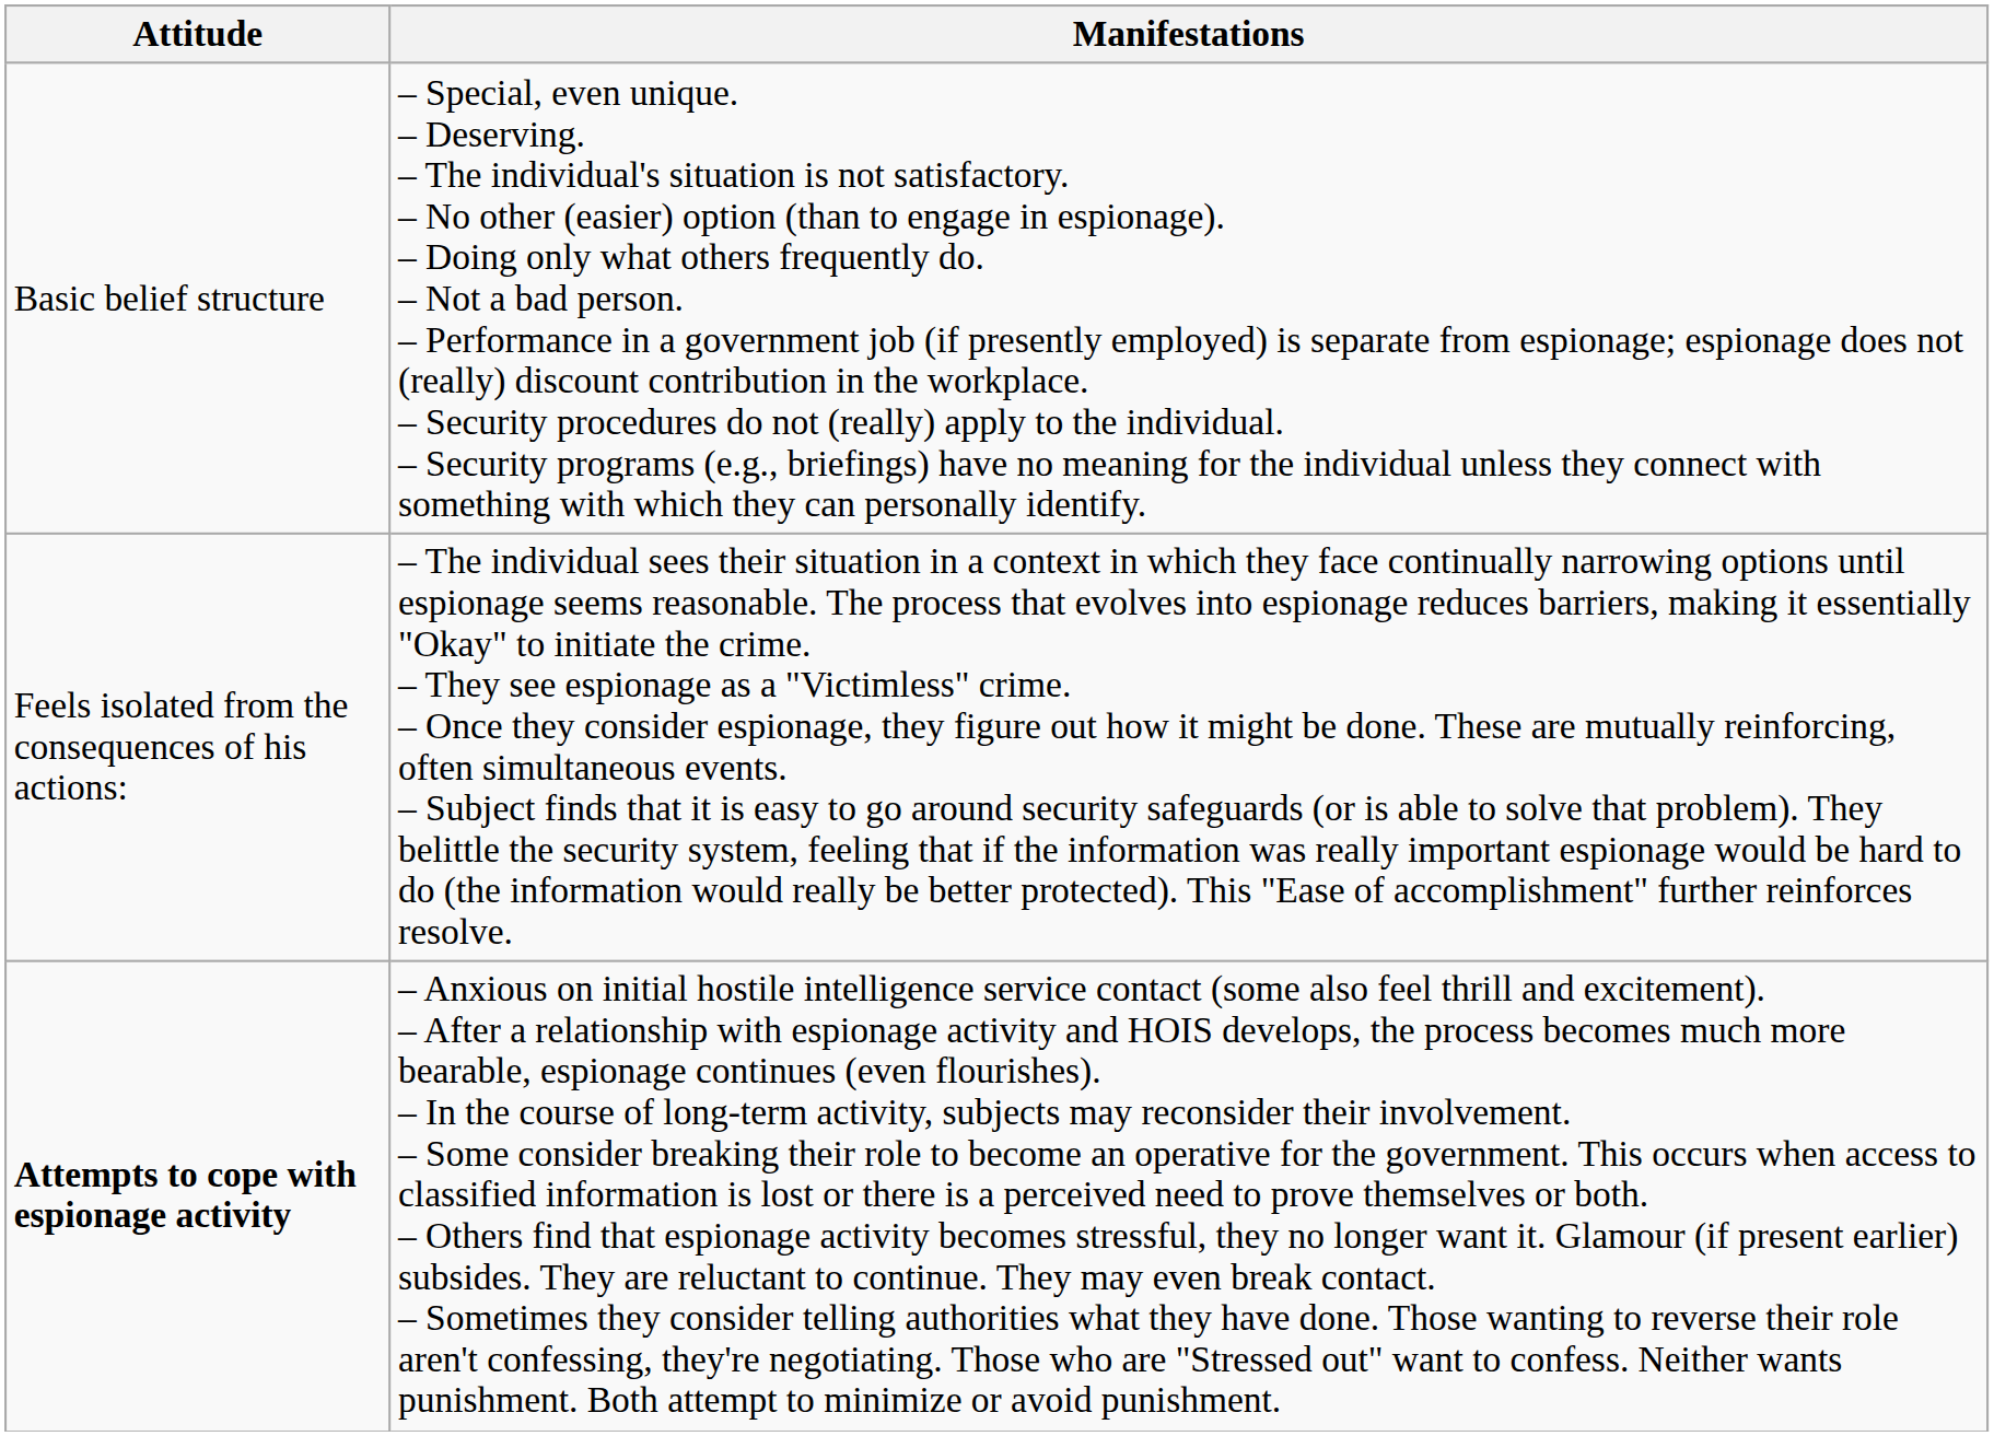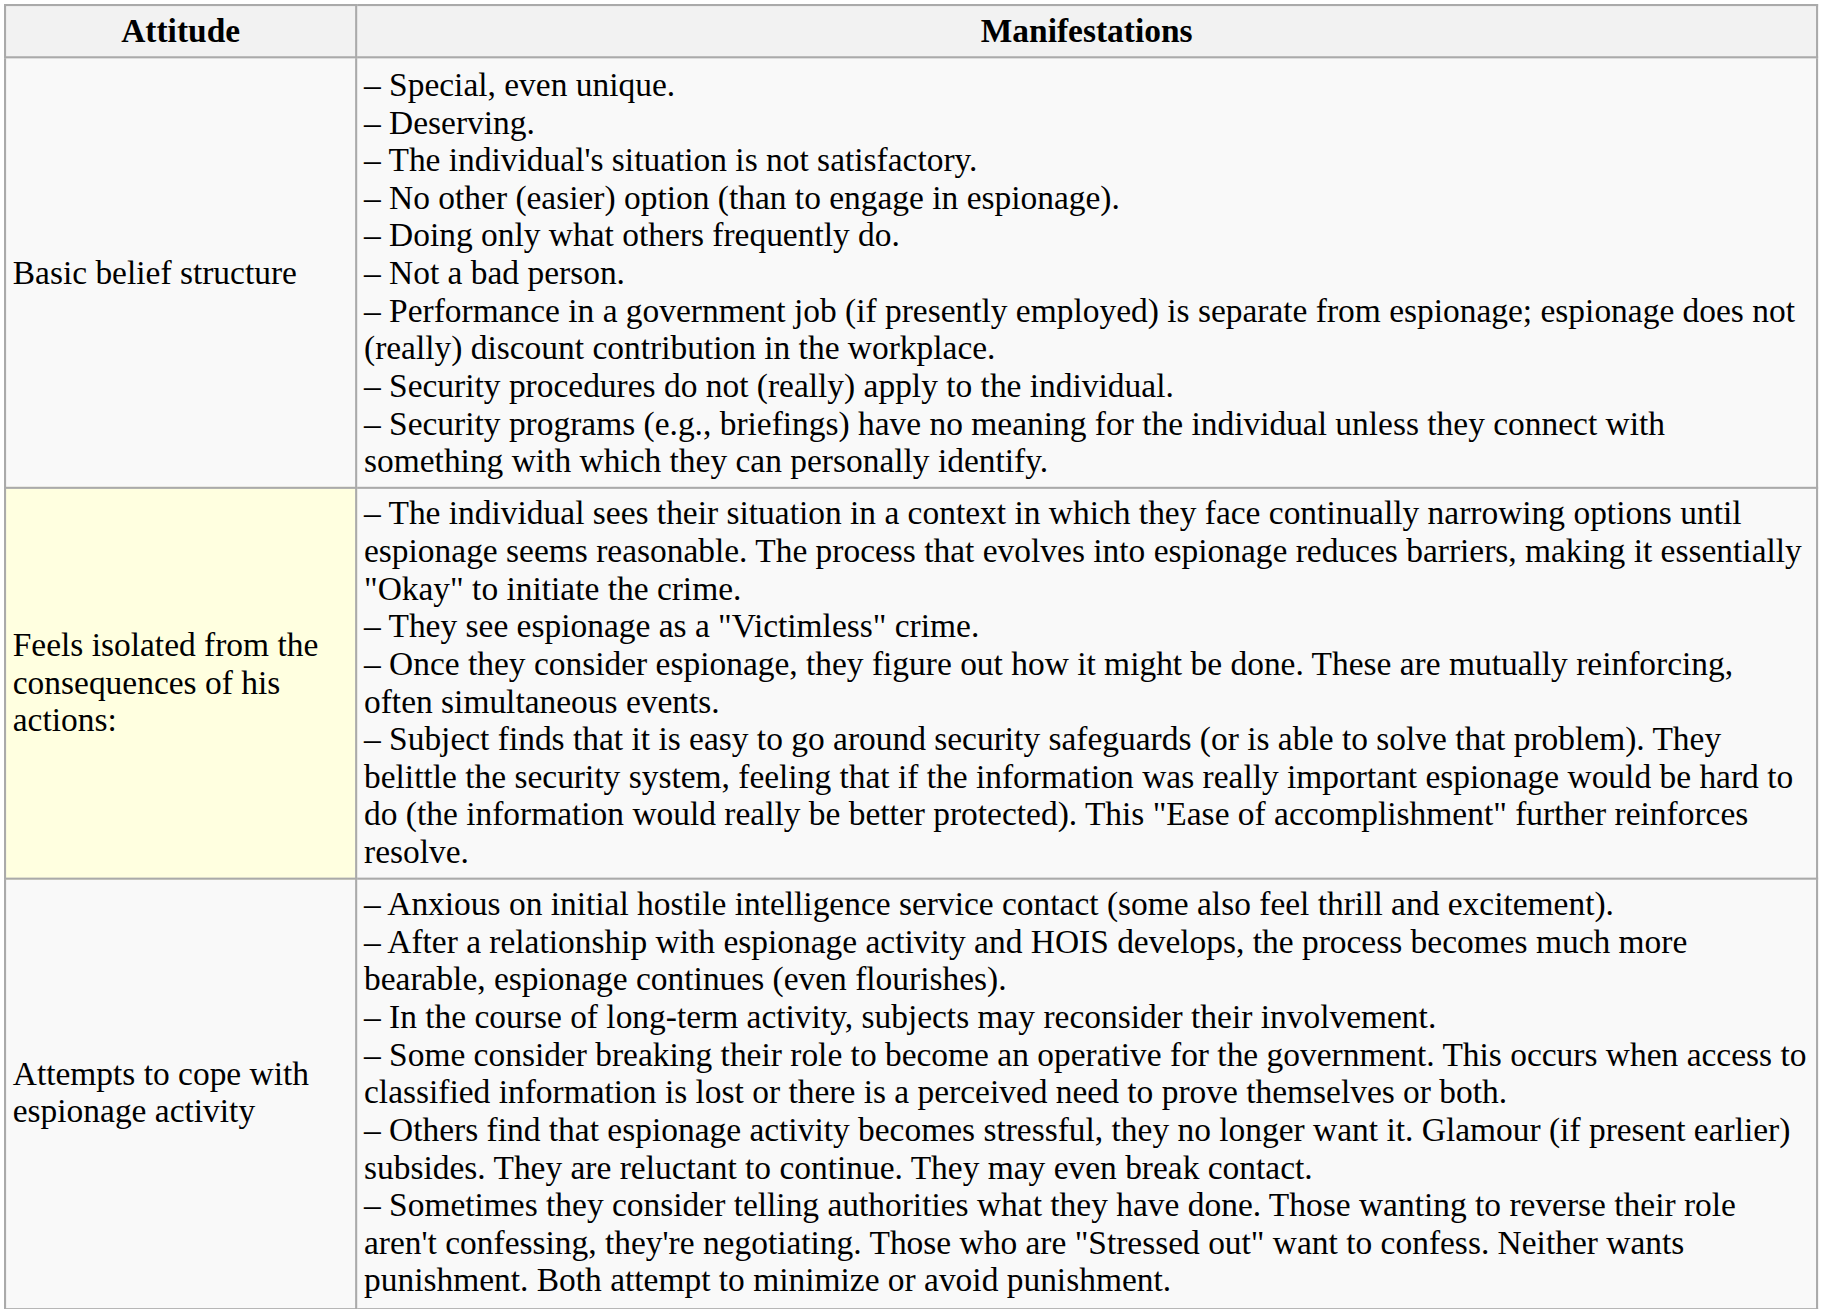Feels isolated from the consequences of his actions: | Attitude: no background -> lightyellow background
Attempts to cope with espionage activity | Attitude: bold -> normal
